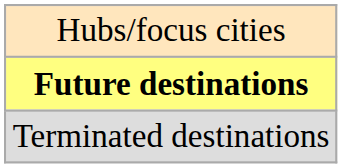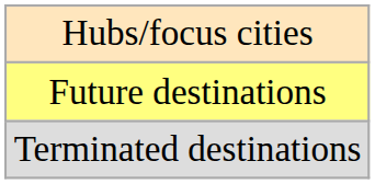row 2 | column 1: bold -> normal
